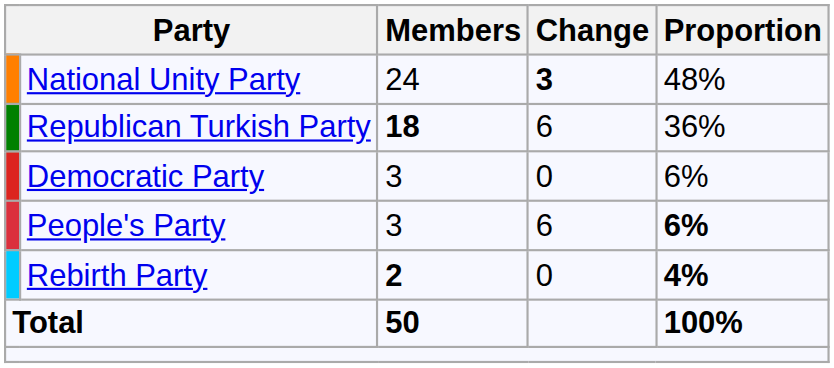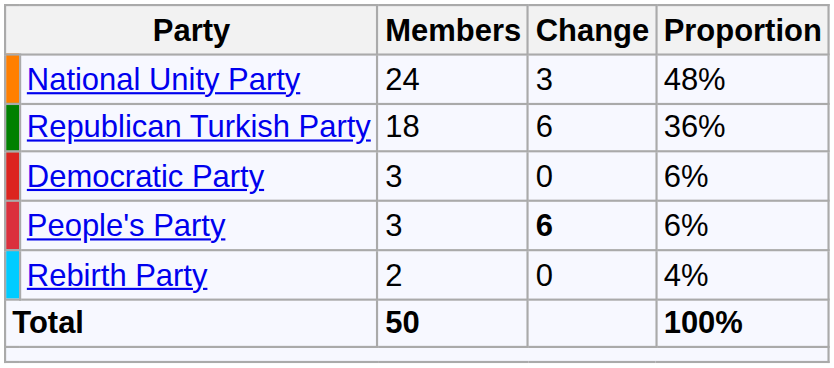National Unity Party | Change: bold -> normal
Republican Turkish Party | Members: bold -> normal
People's Party | Change: normal -> bold
People's Party | Proportion: bold -> normal
Rebirth Party | Members: bold -> normal
Rebirth Party | Proportion: bold -> normal
